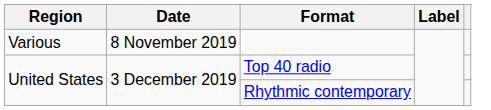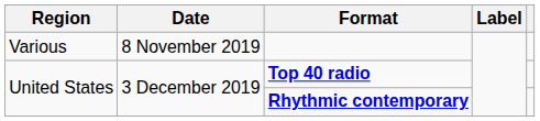Top 40 radio | Format: normal -> bold
Rhythmic contemporary | Format: normal -> bold
